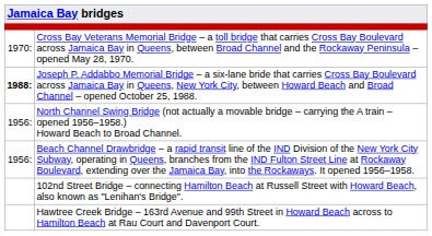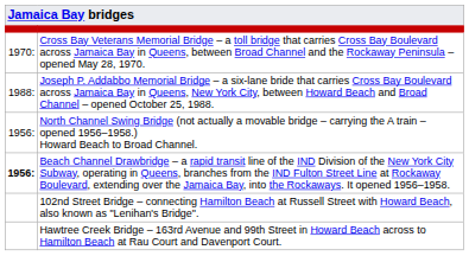row 3 | column 1: bold -> normal
row 5 | column 1: normal -> bold
